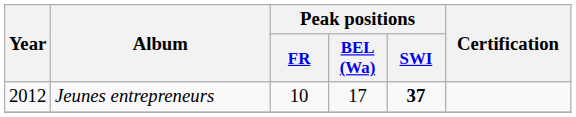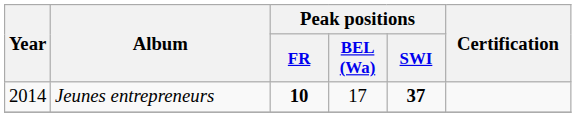Jeunes entrepreneurs | Year: 2012 -> 2014
Jeunes entrepreneurs | Peak positions / FR: normal -> bold
